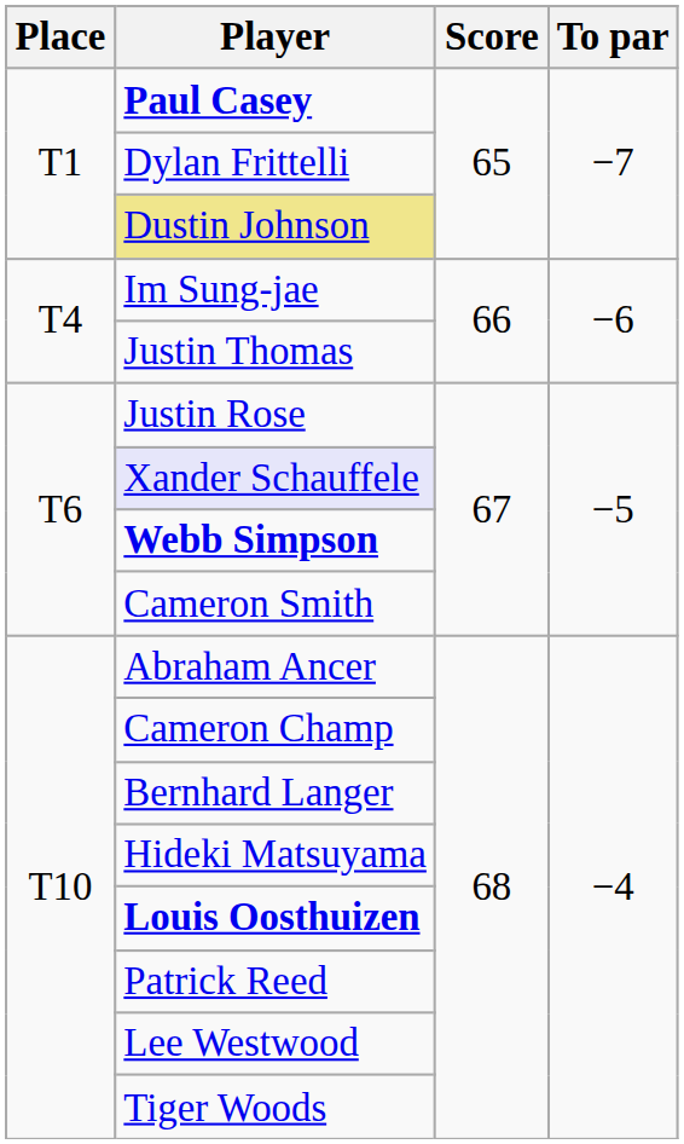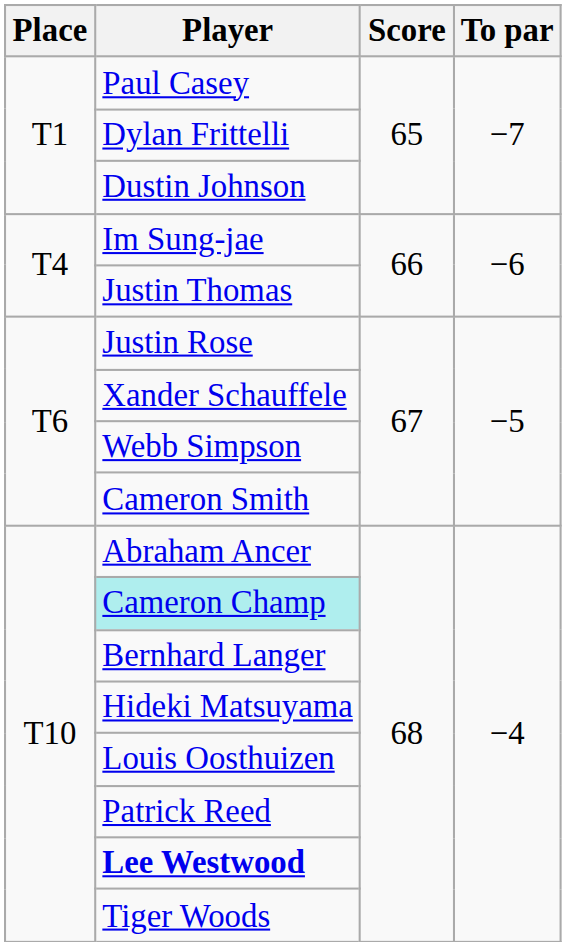Paul Casey | Player: bold -> normal
Dustin Johnson | Player: khaki background -> no background
Xander Schauffele | Player: lavender background -> no background
Webb Simpson | Player: bold -> normal
Cameron Champ | Player: no background -> paleturquoise background
Louis Oosthuizen | Player: bold -> normal
Lee Westwood | Player: normal -> bold
